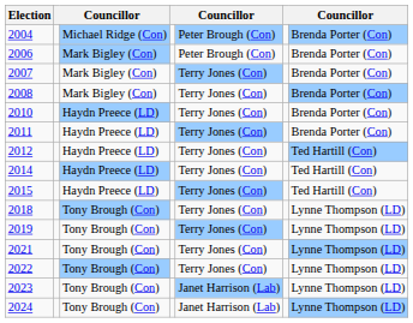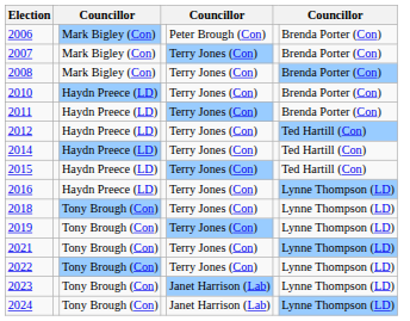- row: 2004 | Michael Ridge (Con) | Peter Brough (Con) | Brenda Porter (Con)
+ row: 2016 | Haydn Preece (LD) | Terry Jones (Con) | Lynne Thompson (LD)
